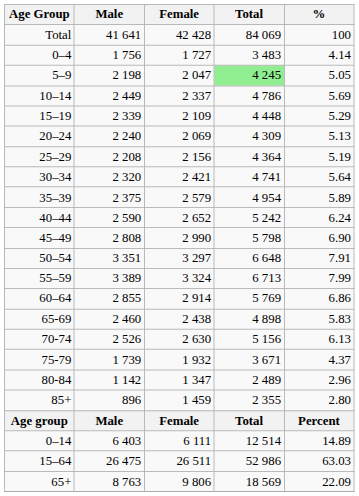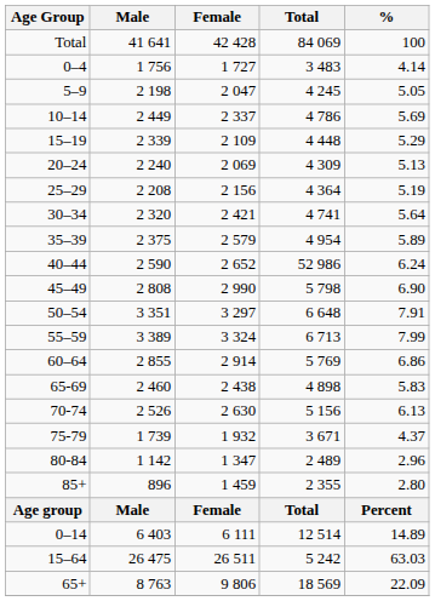5–9 | Total: lightgreen background -> no background
40–44 | Total: 5 242 -> 52 986
15–64 | Total: 52 986 -> 5 242
